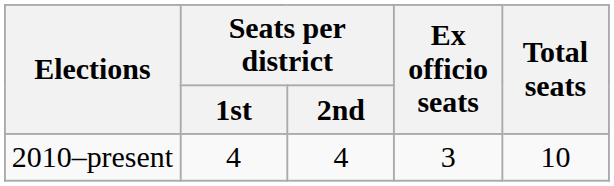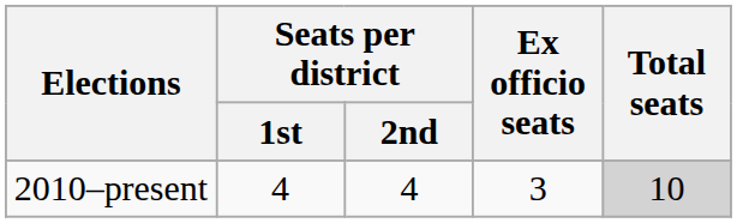2010–present | Total seats: no background -> lightgrey background
